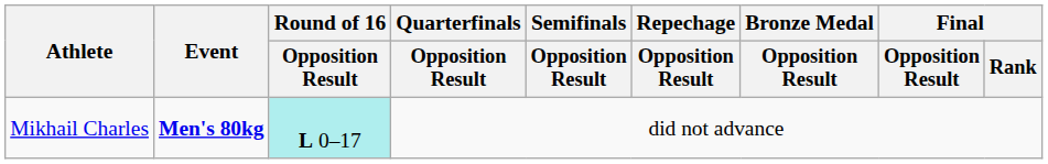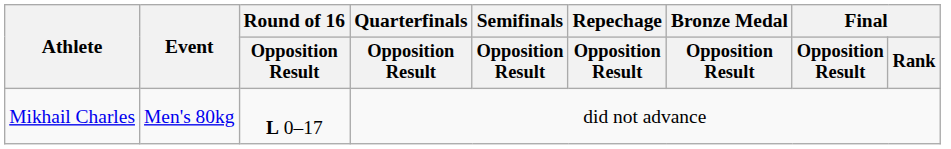Mikhail Charles | Event: bold -> normal
Mikhail Charles | Round of 16 / Opposition Result: paleturquoise background -> no background
